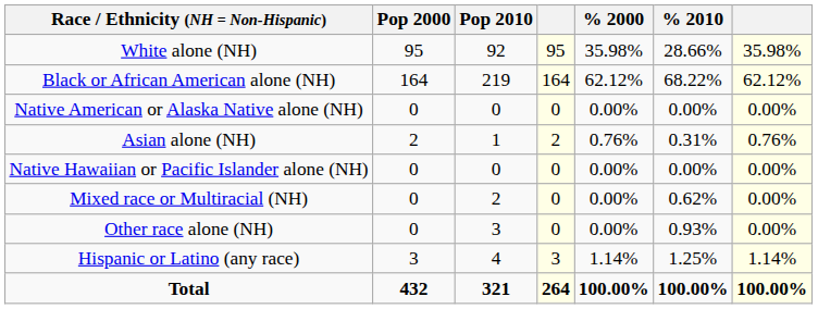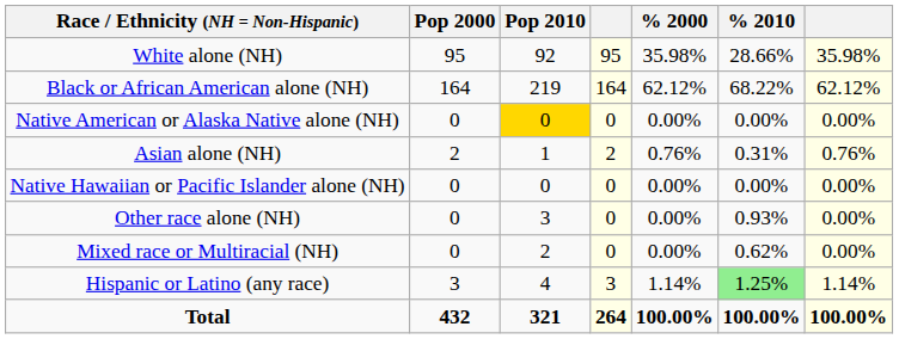Native American or Alaska Native alone (NH) | Pop 2010: no background -> gold background
rows swapped: Other race alone (NH) <-> Mixed race or Multiracial (NH)
Hispanic or Latino (any race) | % 2010: no background -> lightgreen background
